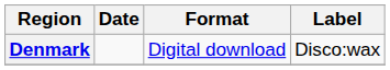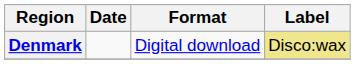Denmark | Label: no background -> khaki background
